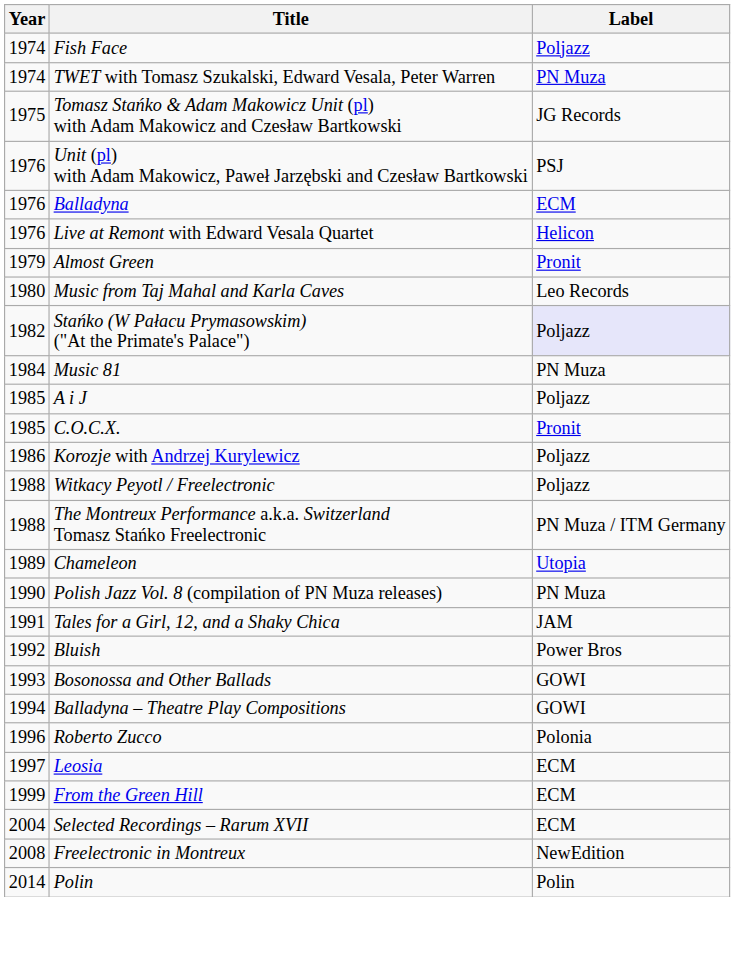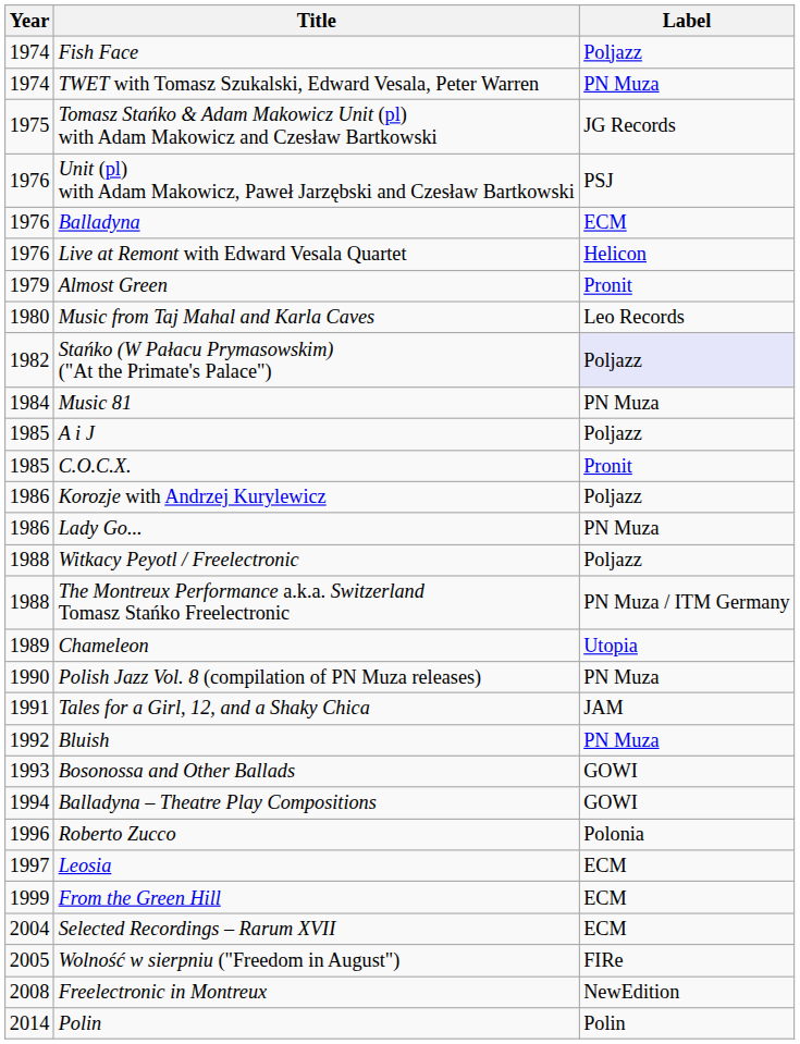+ row: 1986 | Lady Go... | PN Muza
Bluish | Label: Power Bros -> PN Muza
+ row: 2005 | Wolność w sierpniu ("Freedom in August") | FIRe
